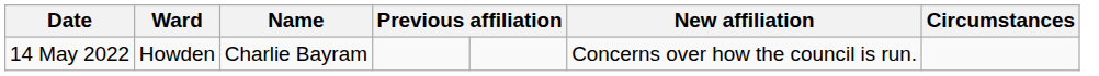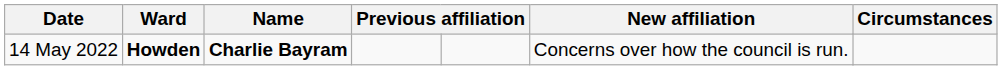14 May 2022 | Ward: normal -> bold
14 May 2022 | Name: normal -> bold
